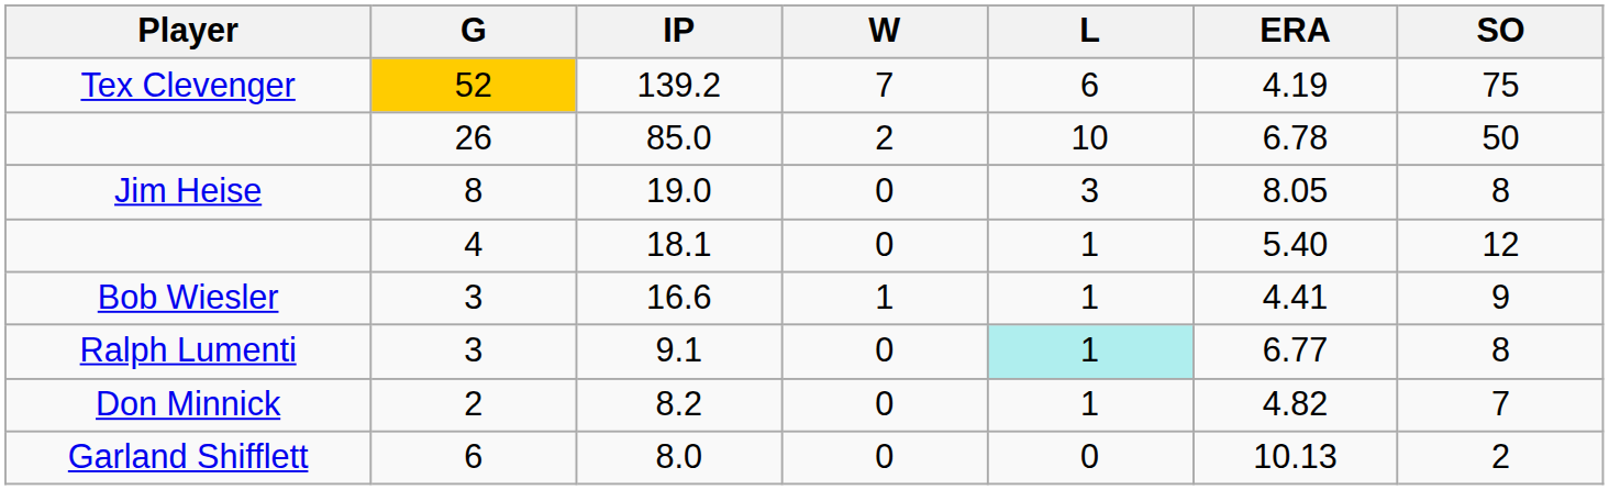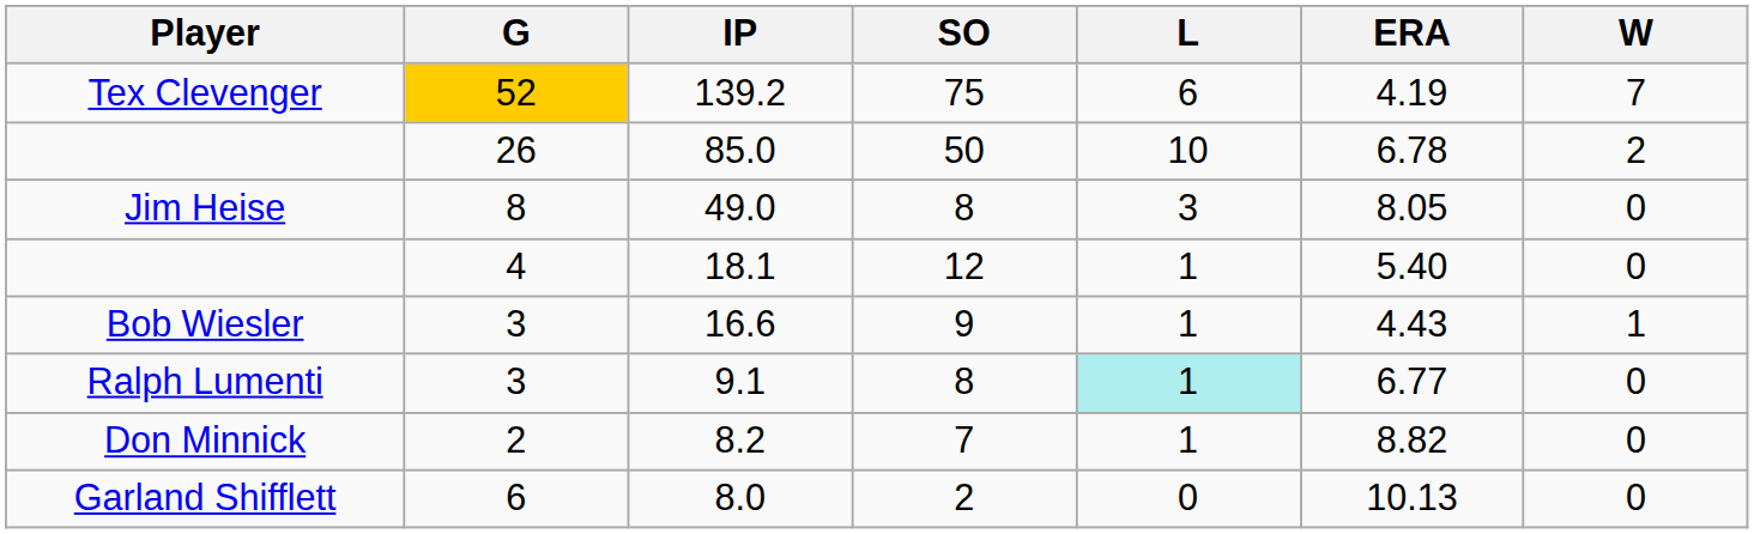columns swapped: W <-> SO
Jim Heise | IP: 19.0 -> 49.0
Bob Wiesler | ERA: 4.41 -> 4.43
Don Minnick | ERA: 4.82 -> 8.82
